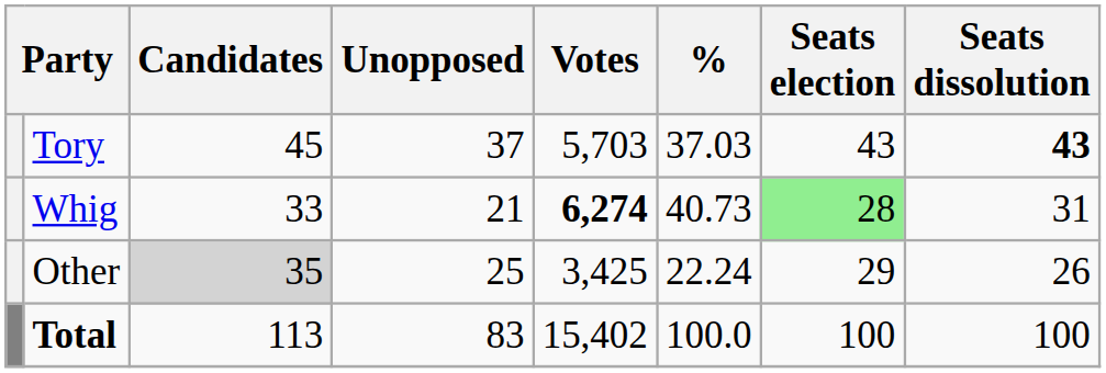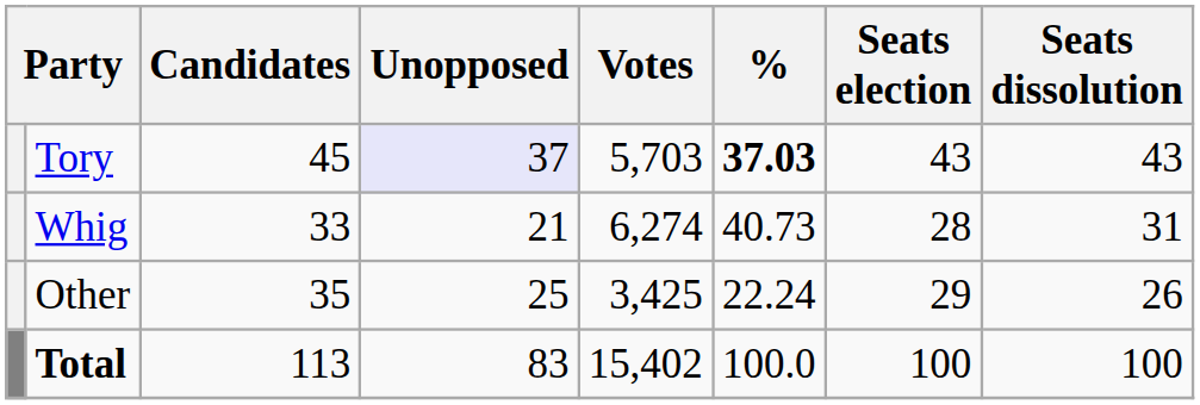Tory | Unopposed: no background -> lavender background
Tory | %: normal -> bold
Tory | Seats dissolution: bold -> normal
Whig | Votes: bold -> normal
Whig | Seats election: lightgreen background -> no background
Other | Candidates: lightgrey background -> no background
